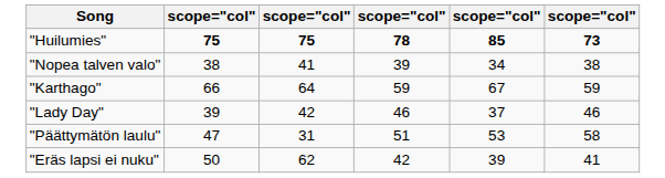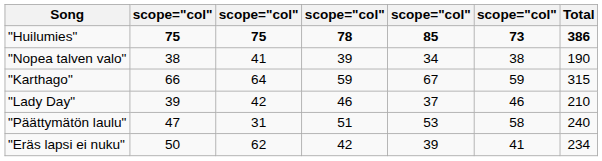+ column: Total | 386 | 190 | 315 | 210 | 240 | 234
